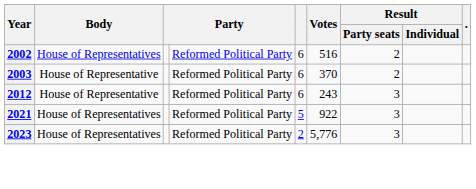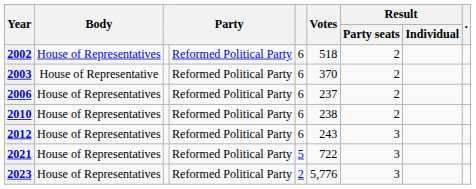2002 | Votes: 516 -> 518
+ row: 2006 | House of Representatives | Reformed Political Party | 6 | 237 | 2
+ row: 2010 | House of Representatives | Reformed Political Party | 6 | 238 | 2
2012 | Body: House of Representative -> House of Representatives
2021 | Votes: 922 -> 722
